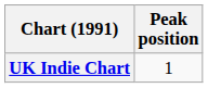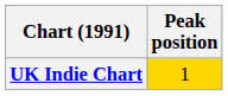UK Indie Chart | Peak position: no background -> gold background
